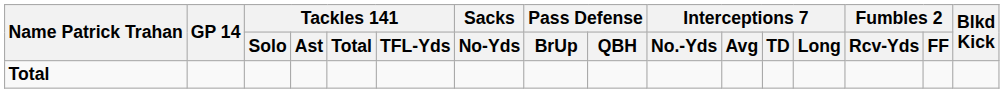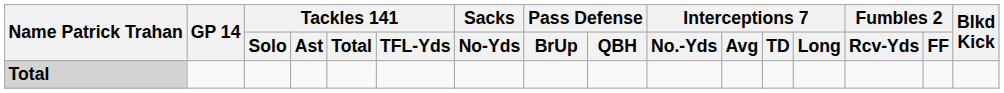row 3 | Name Patrick Trahan: no background -> lightgrey background
